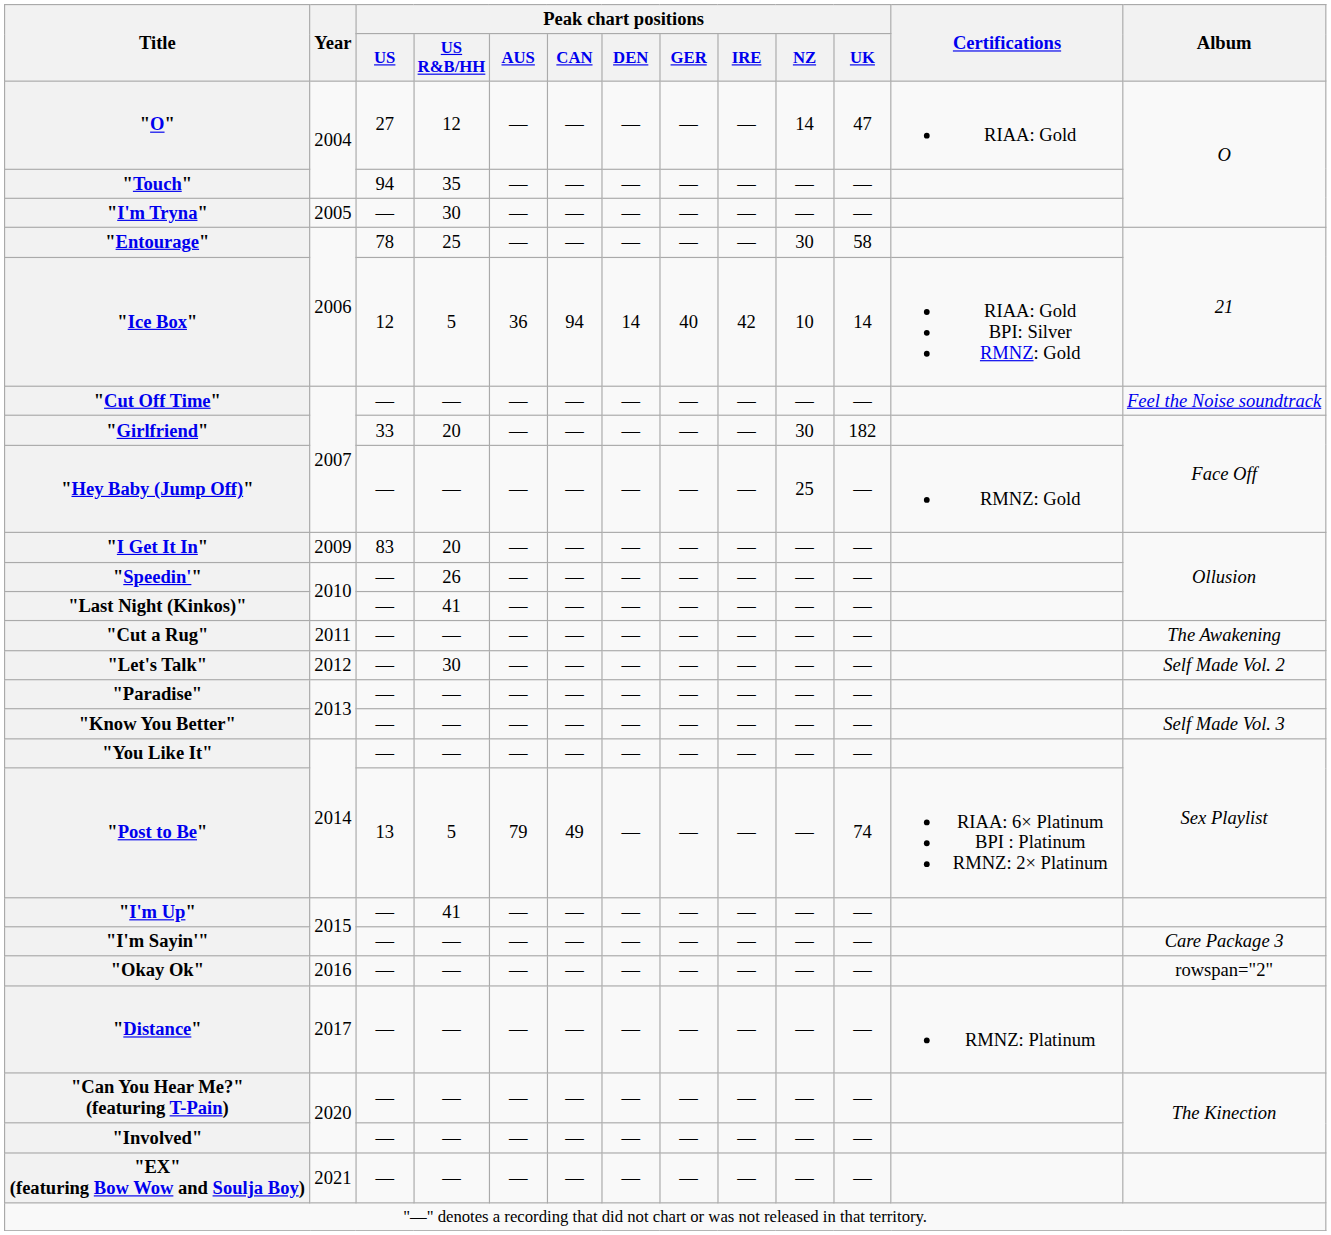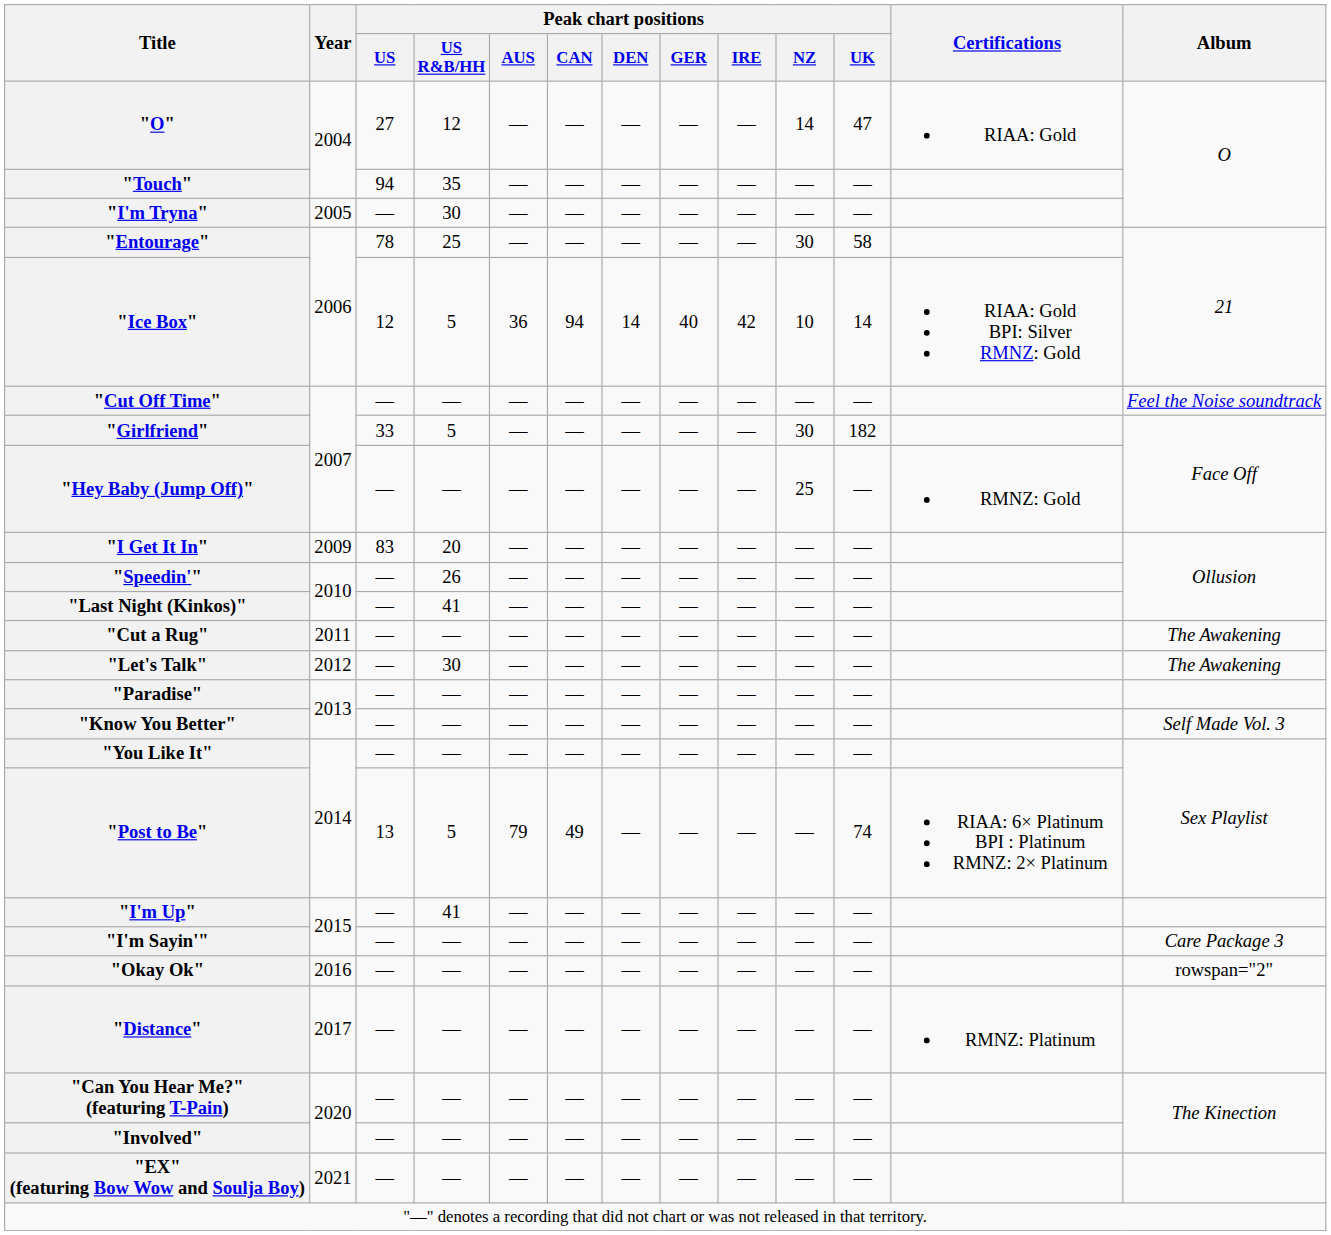"Girlfriend" | Peak chart positions / US R&B/HH: 20 -> 5
"Let's Talk" | Album: Self Made Vol. 2 -> The Awakening
